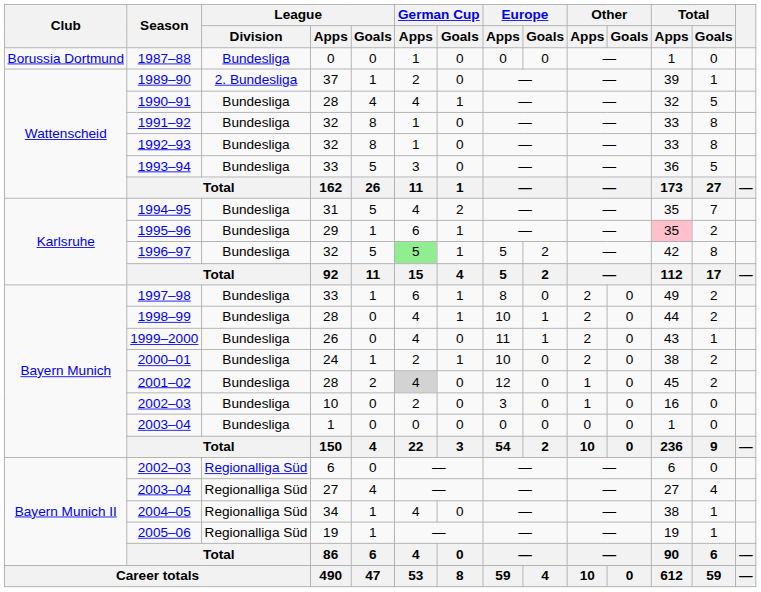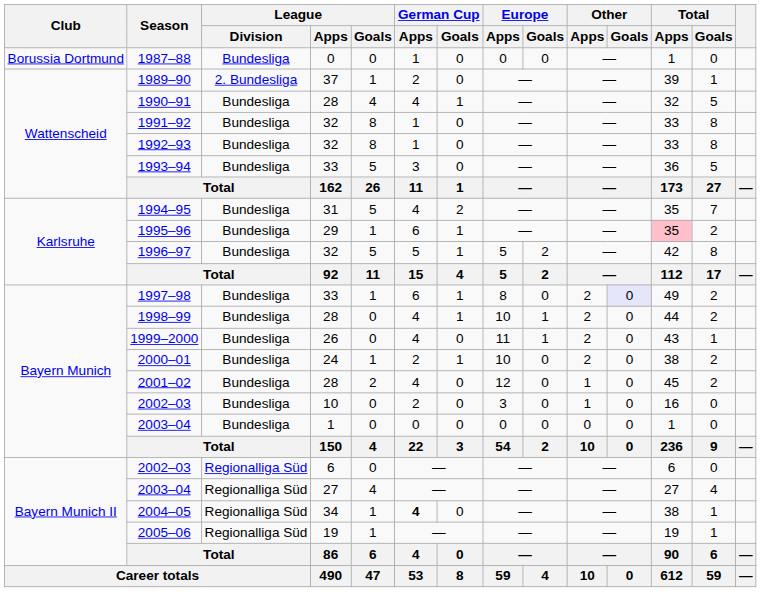1996–97 | German Cup / Apps: lightgreen background -> no background
1997–98 | Other / Goals: no background -> lavender background
2001–02 | German Cup / Apps: lightgrey background -> no background
2004–05 | German Cup / Apps: normal -> bold
